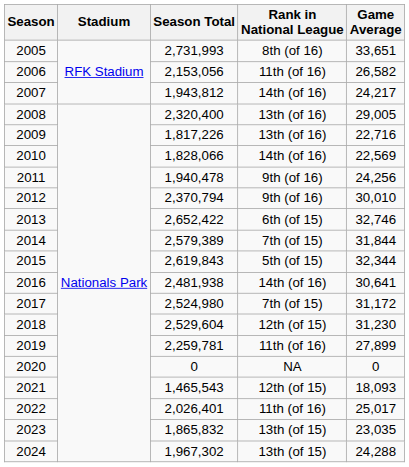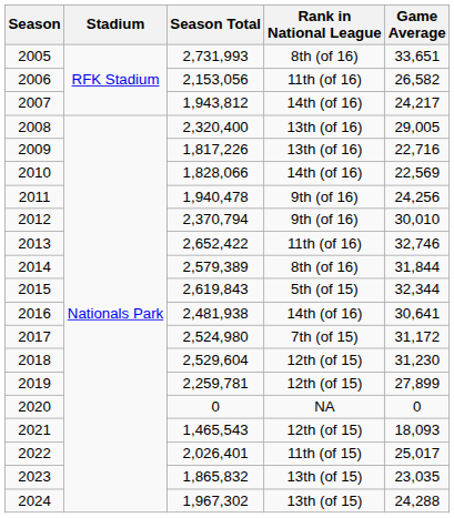2013 | Rank in National League: 6th (of 15) -> 11th (of 16)
2014 | Rank in National League: 7th (of 15) -> 8th (of 16)
2019 | Rank in National League: 11th (of 16) -> 12th (of 15)
2022 | Rank in National League: 11th (of 16) -> 11th (of 15)
